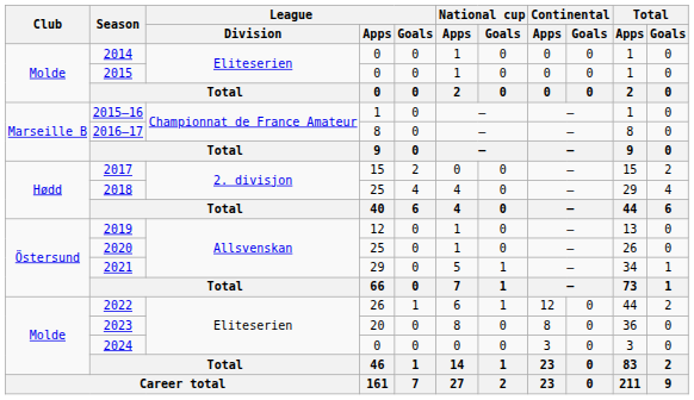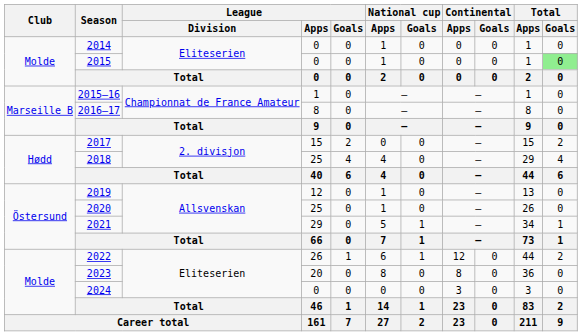2015 | Total / Goals: no background -> lightgreen background
